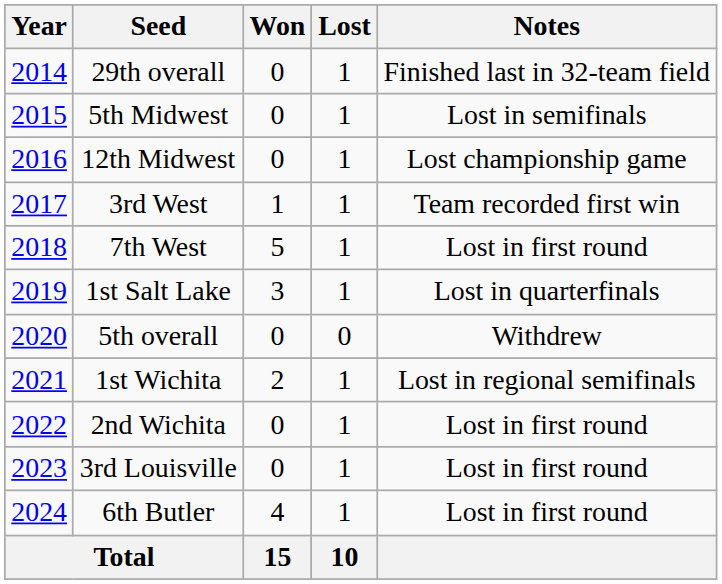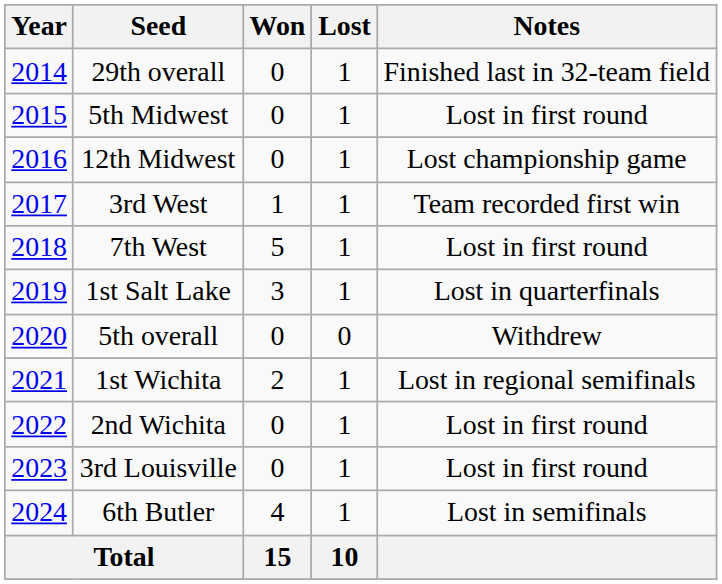5th Midwest | Notes: Lost in semifinals -> Lost in first round
6th Butler | Notes: Lost in first round -> Lost in semifinals
